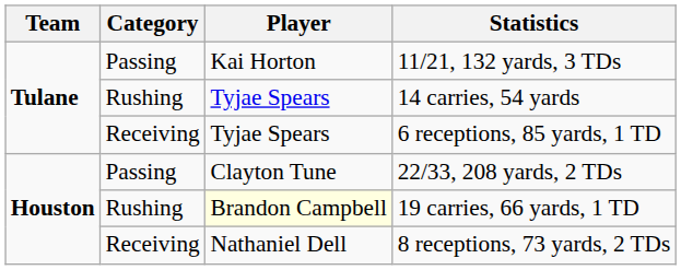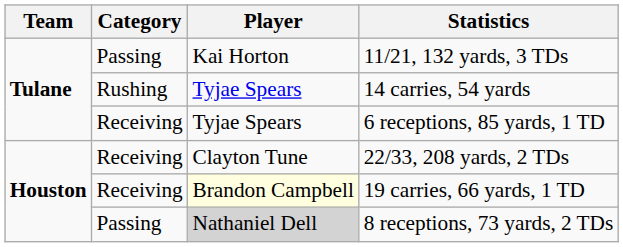22/33, 208 yards, 2 TDs | Category: Passing -> Receiving
19 carries, 66 yards, 1 TD | Category: Rushing -> Receiving
8 receptions, 73 yards, 2 TDs | Category: Receiving -> Passing
8 receptions, 73 yards, 2 TDs | Player: no background -> lightgrey background
